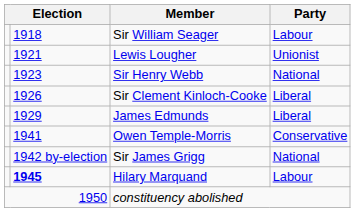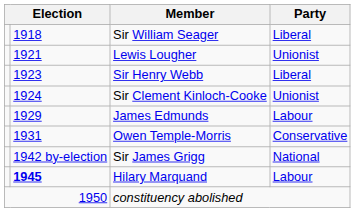Sir William Seager | Party: Labour -> Liberal
Sir Henry Webb | Party: National -> Liberal
Sir Clement Kinloch-Cooke | column 2: 1926 -> 1924
Sir Clement Kinloch-Cooke | Party: Liberal -> Unionist
James Edmunds | Party: Liberal -> Labour
Owen Temple-Morris | column 2: 1941 -> 1931
